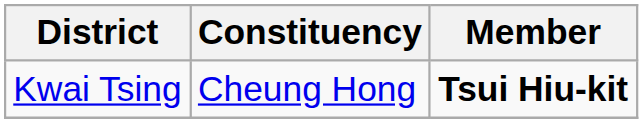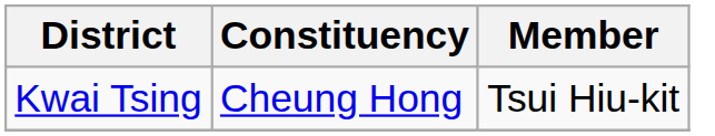Kwai Tsing | Member: bold -> normal
